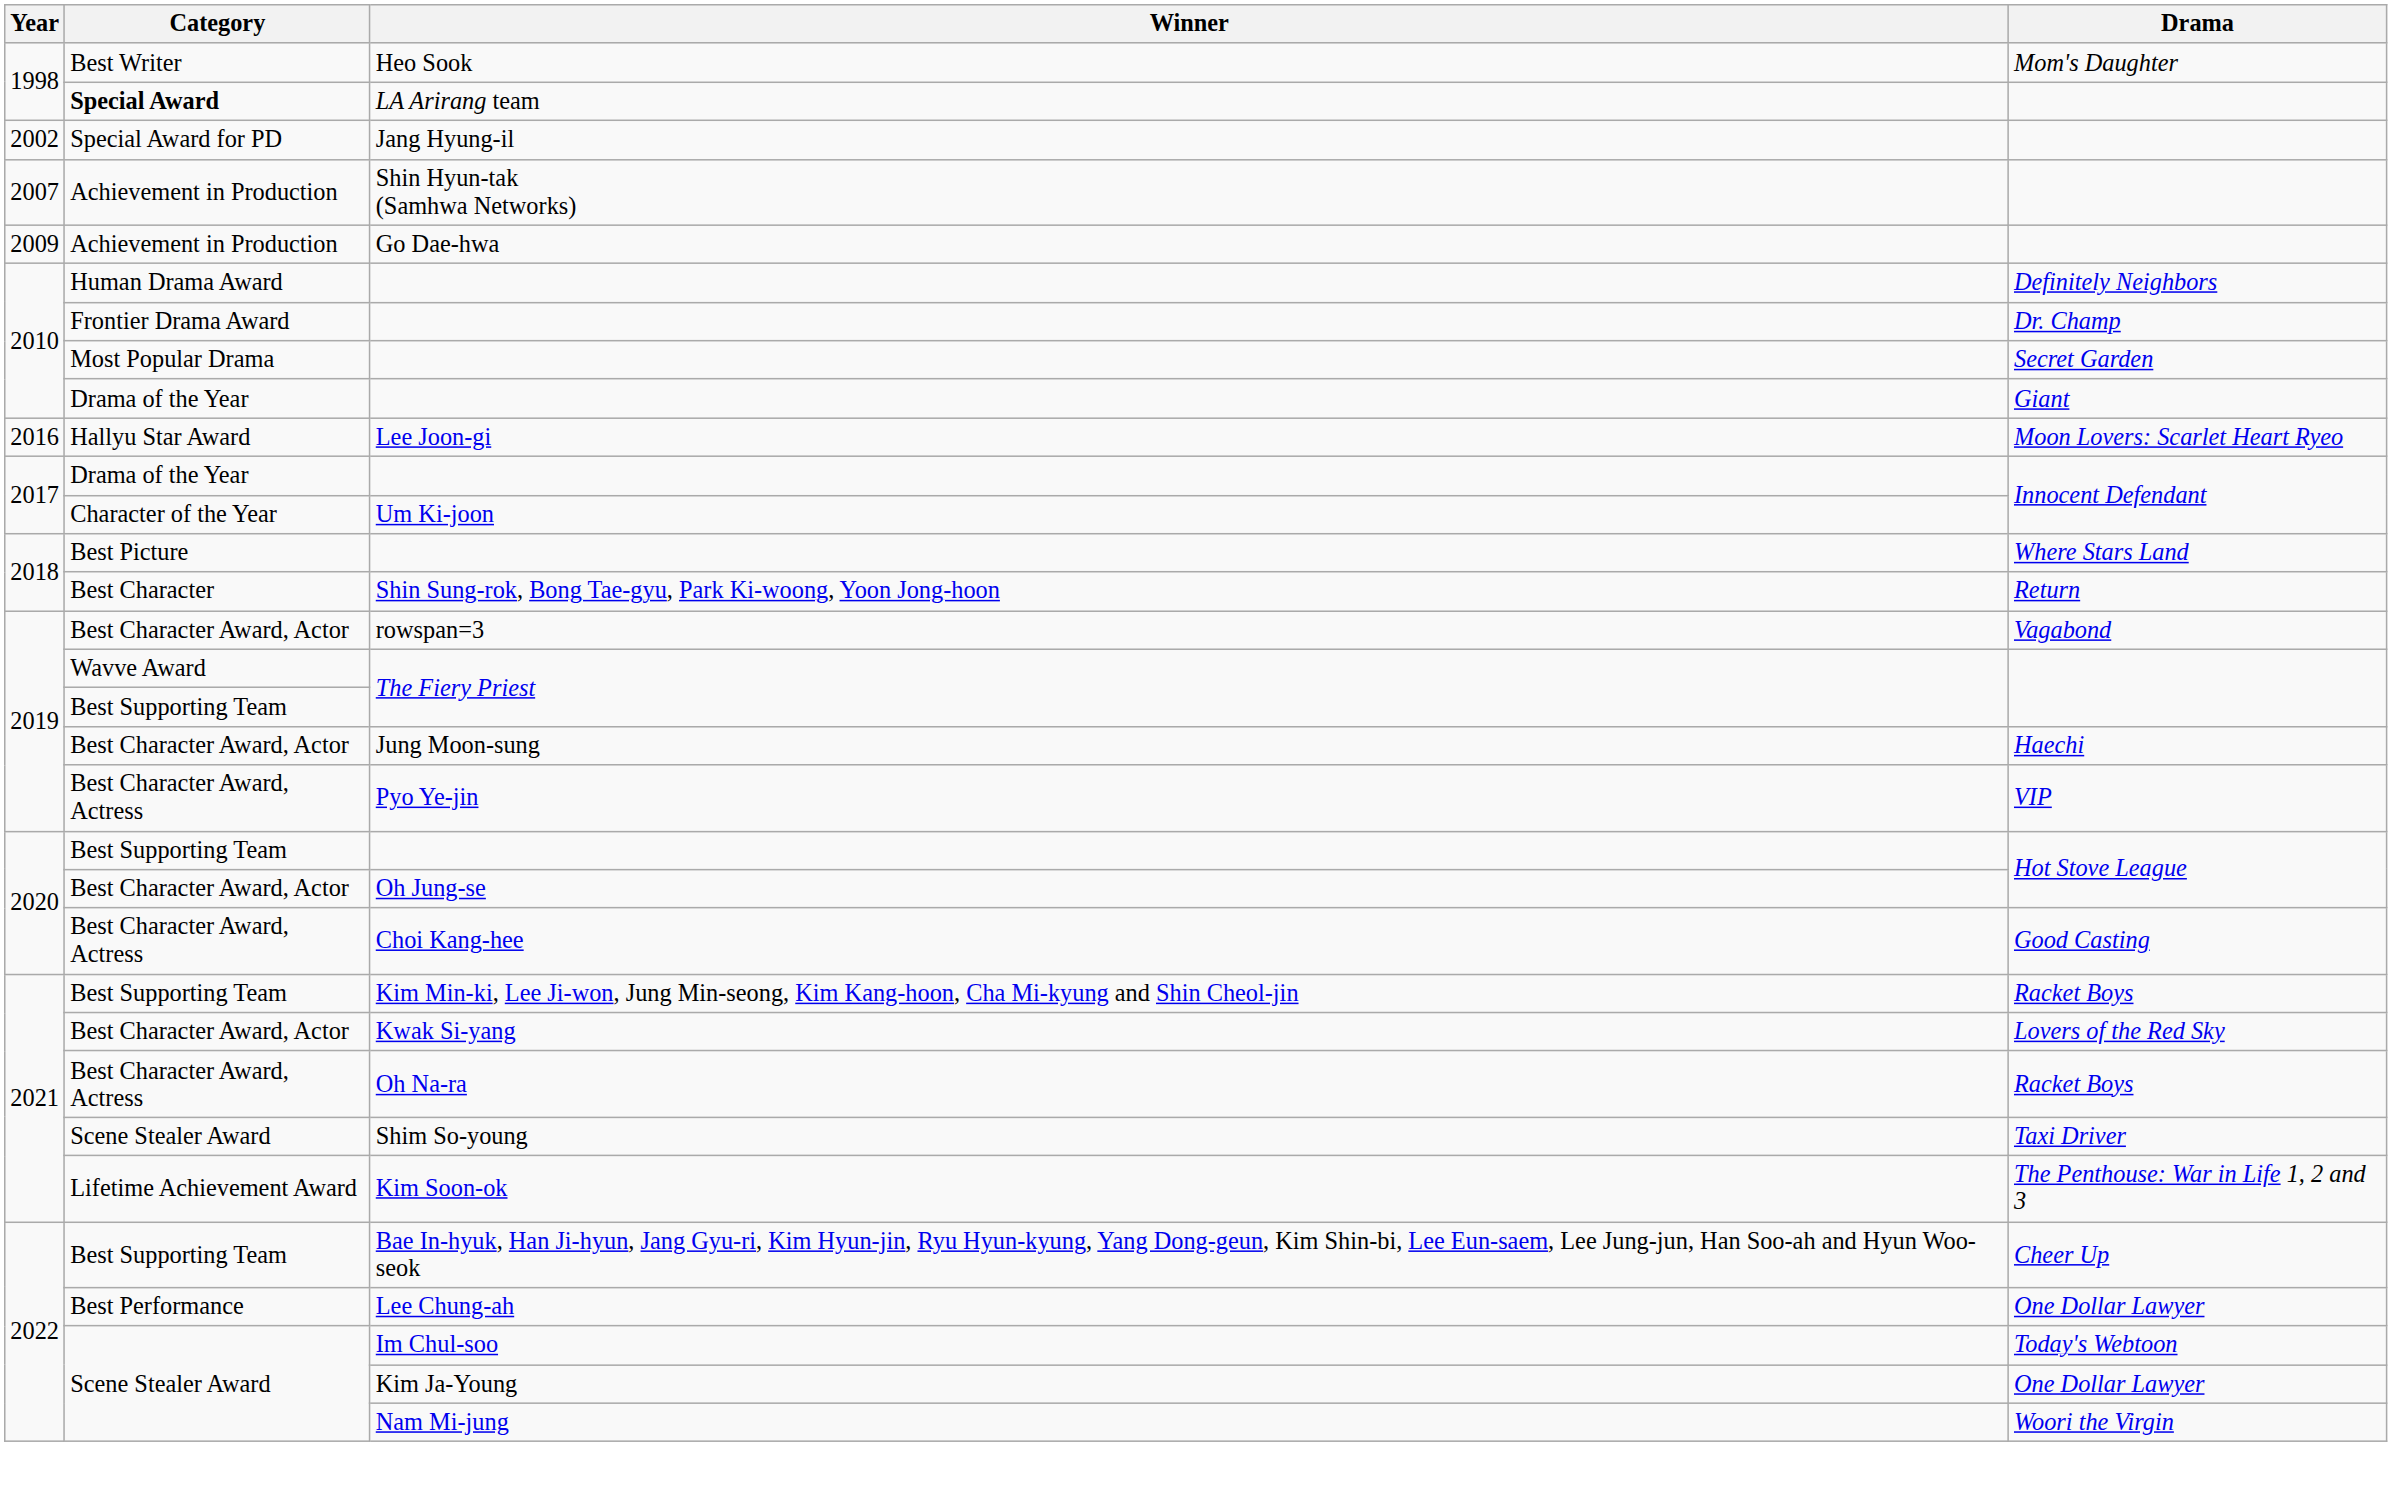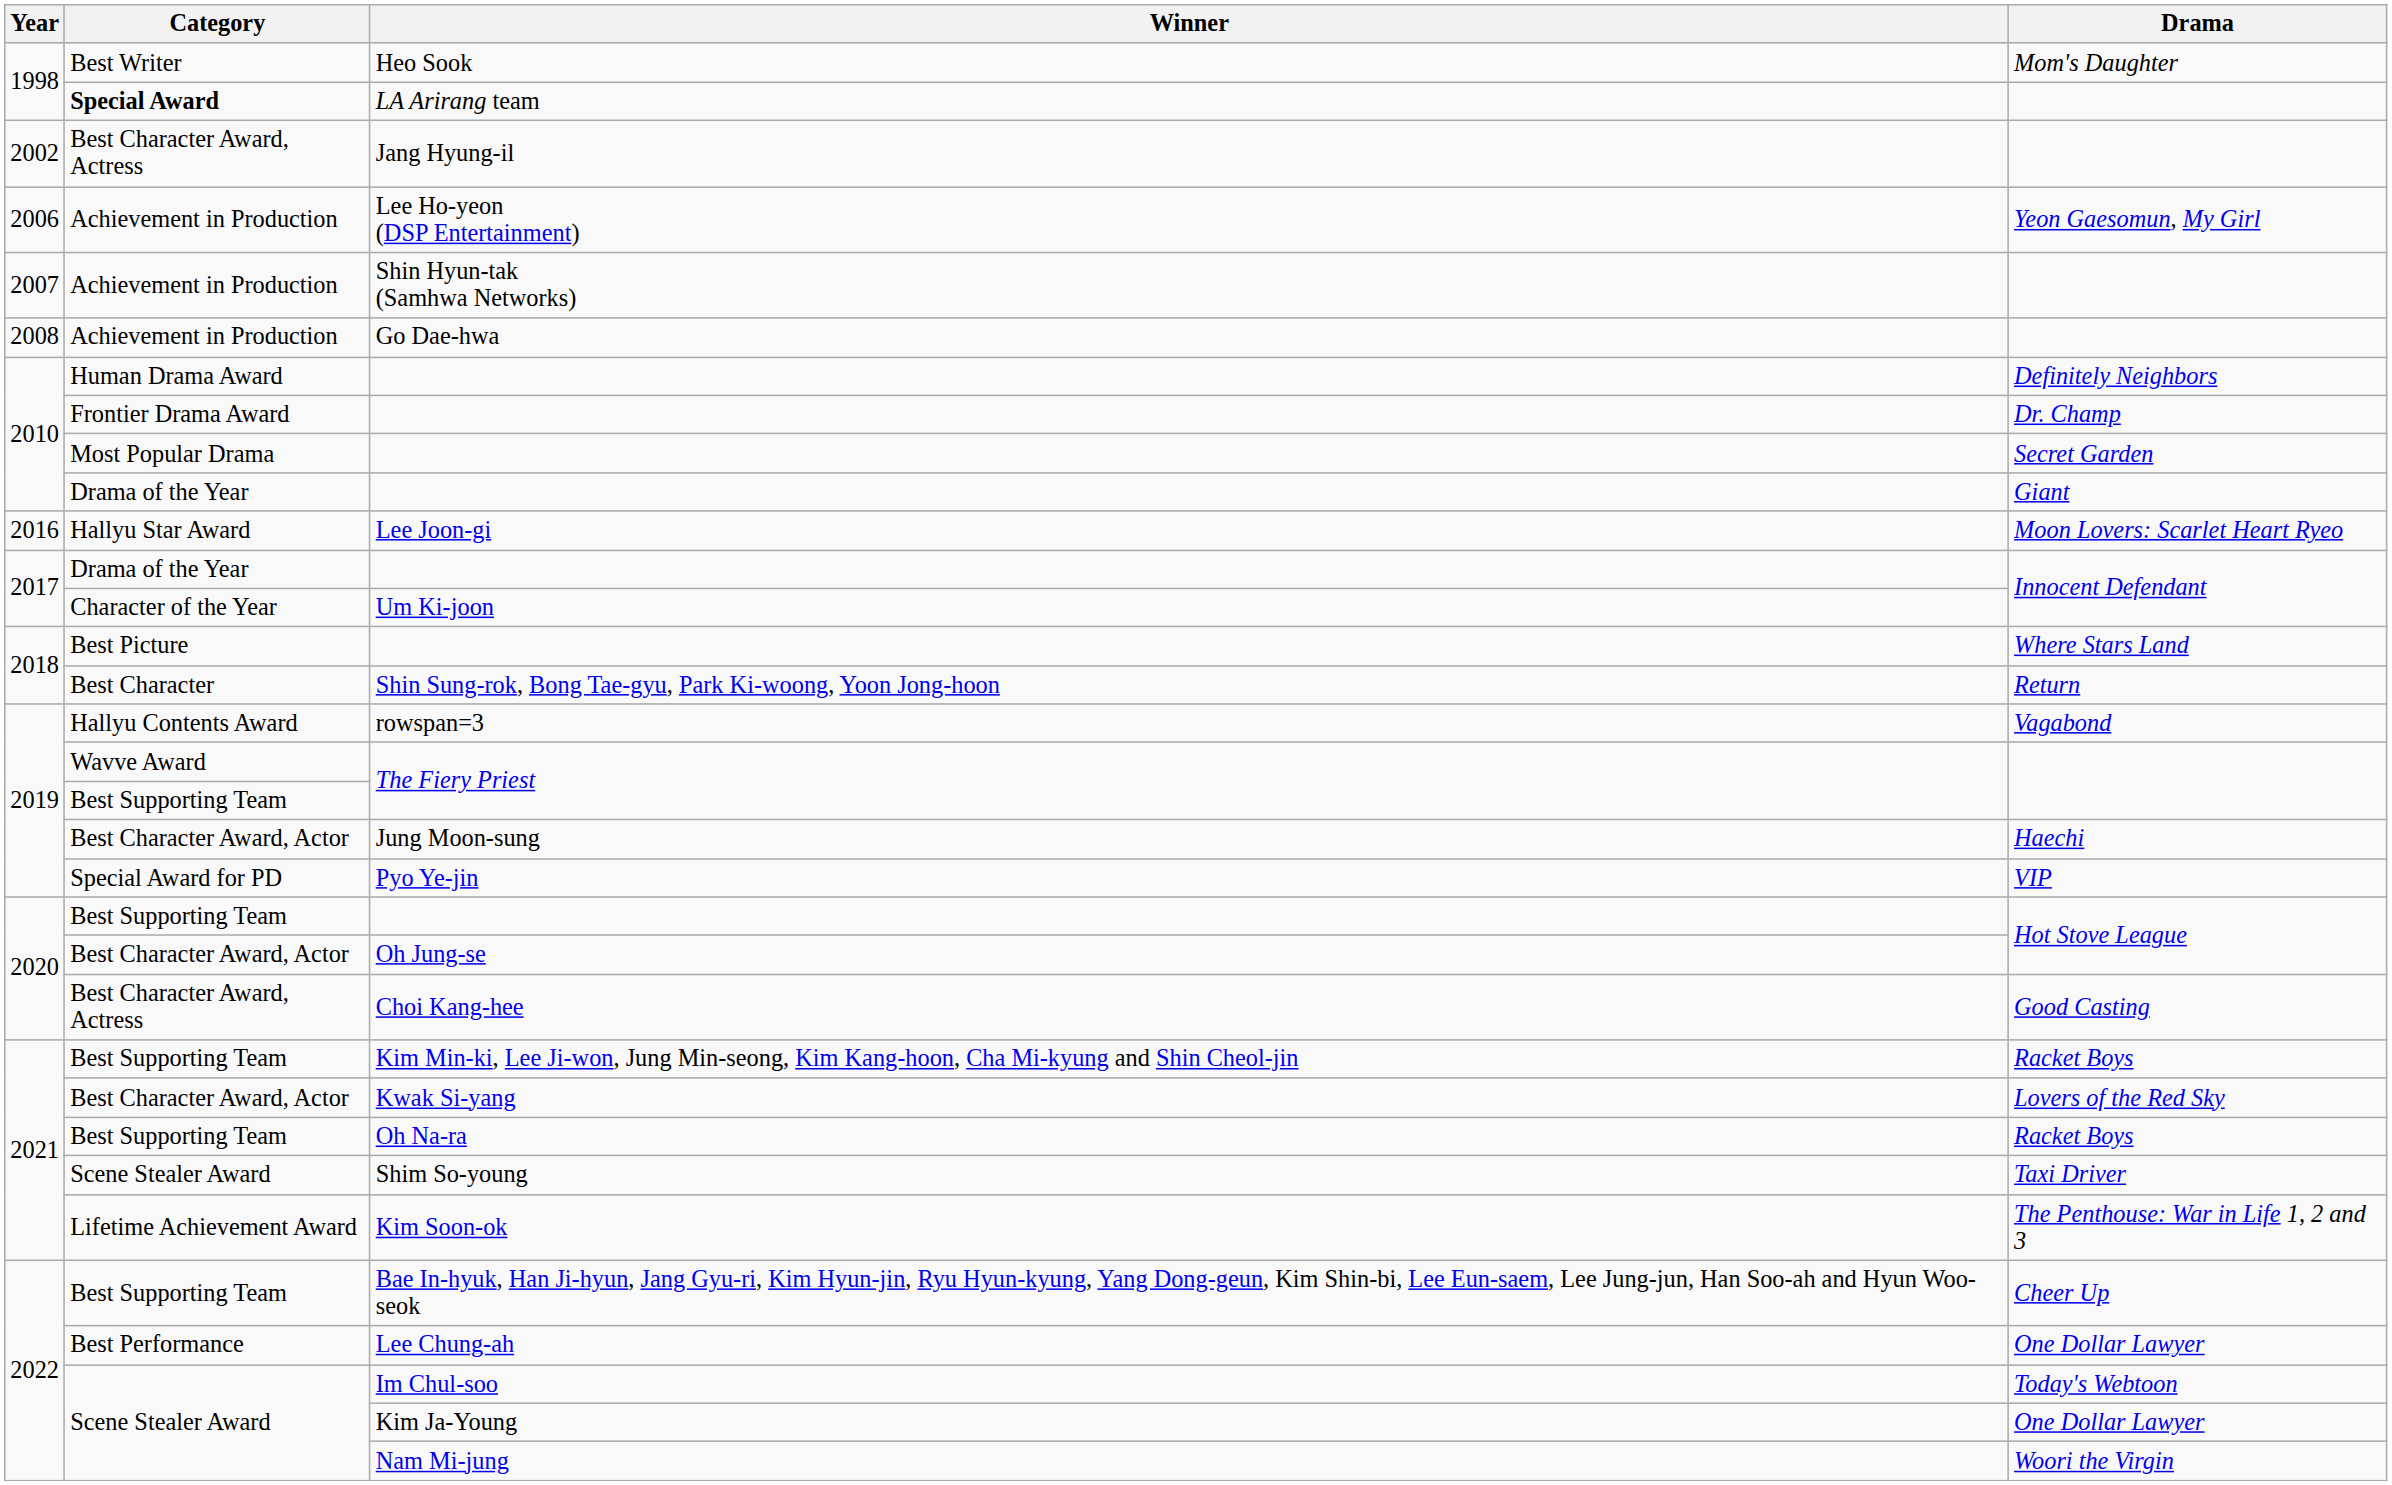Jang Hyung-il | Category: Special Award for PD -> Best Character Award, Actress
+ row: 2006 | Achievement in Production | Lee Ho-yeon (DSP Entertainment) | Yeon Gaesomun, My Girl
Go Dae-hwa | Year: 2009 -> 2008
rowspan=3 | Category: Best Character Award, Actor -> Hallyu Contents Award
Pyo Ye-jin | Category: Best Character Award, Actress -> Special Award for PD
Oh Na-ra | Category: Best Character Award, Actress -> Best Supporting Team
